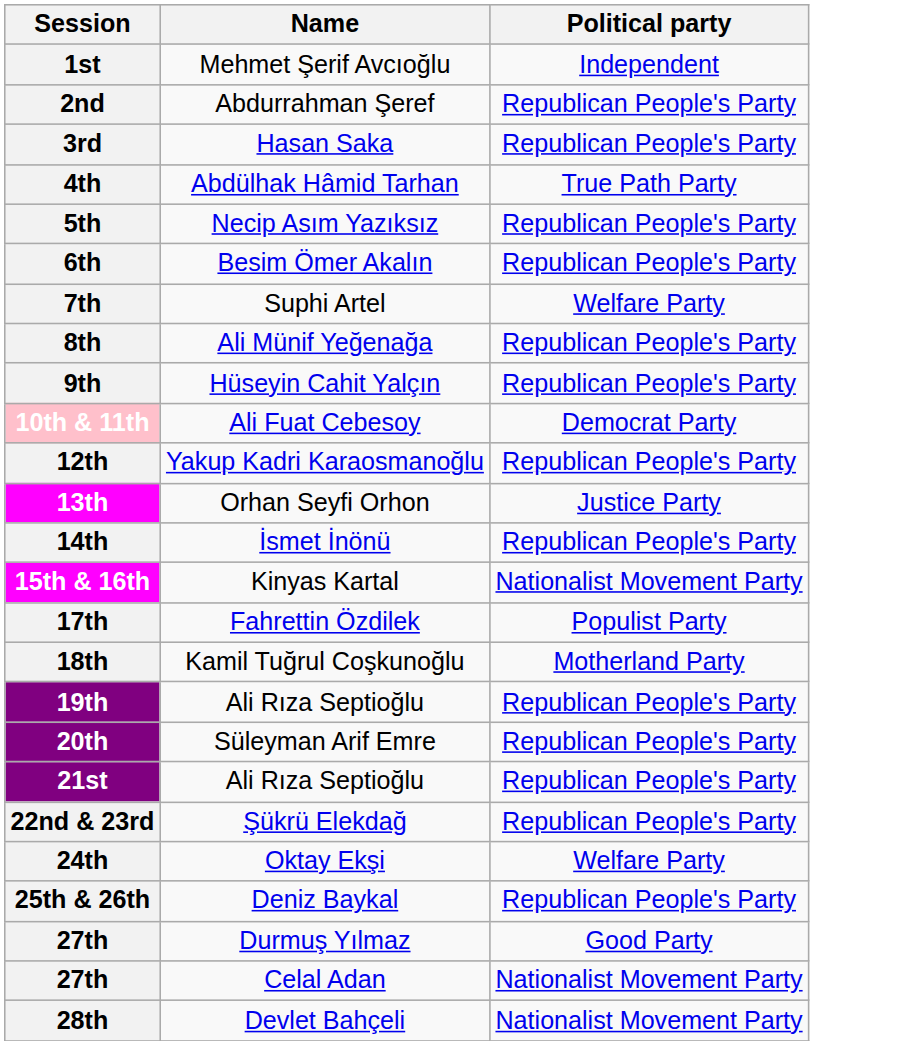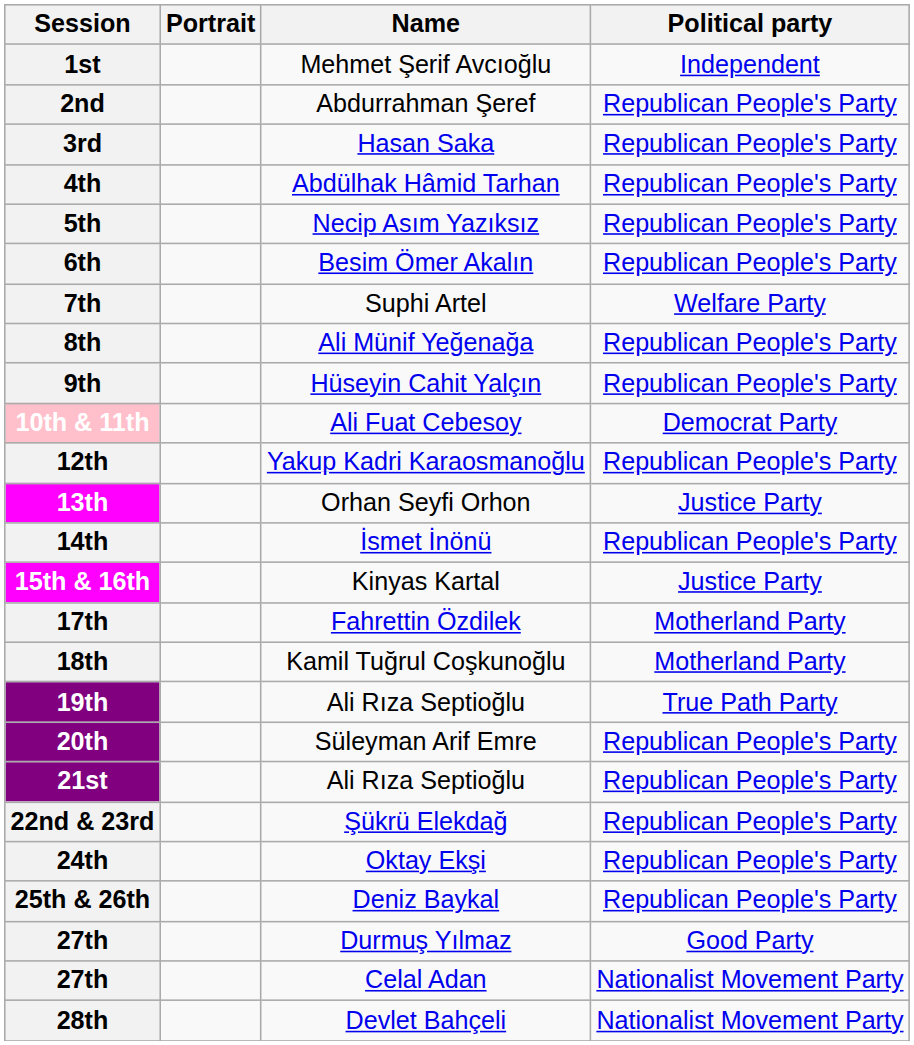+ column: Portrait
4th | Political party: True Path Party -> Republican People's Party
15th & 16th | Political party: Nationalist Movement Party -> Justice Party
17th | Political party: Populist Party -> Motherland Party
19th | Political party: Republican People's Party -> True Path Party
24th | Political party: Welfare Party -> Republican People's Party
